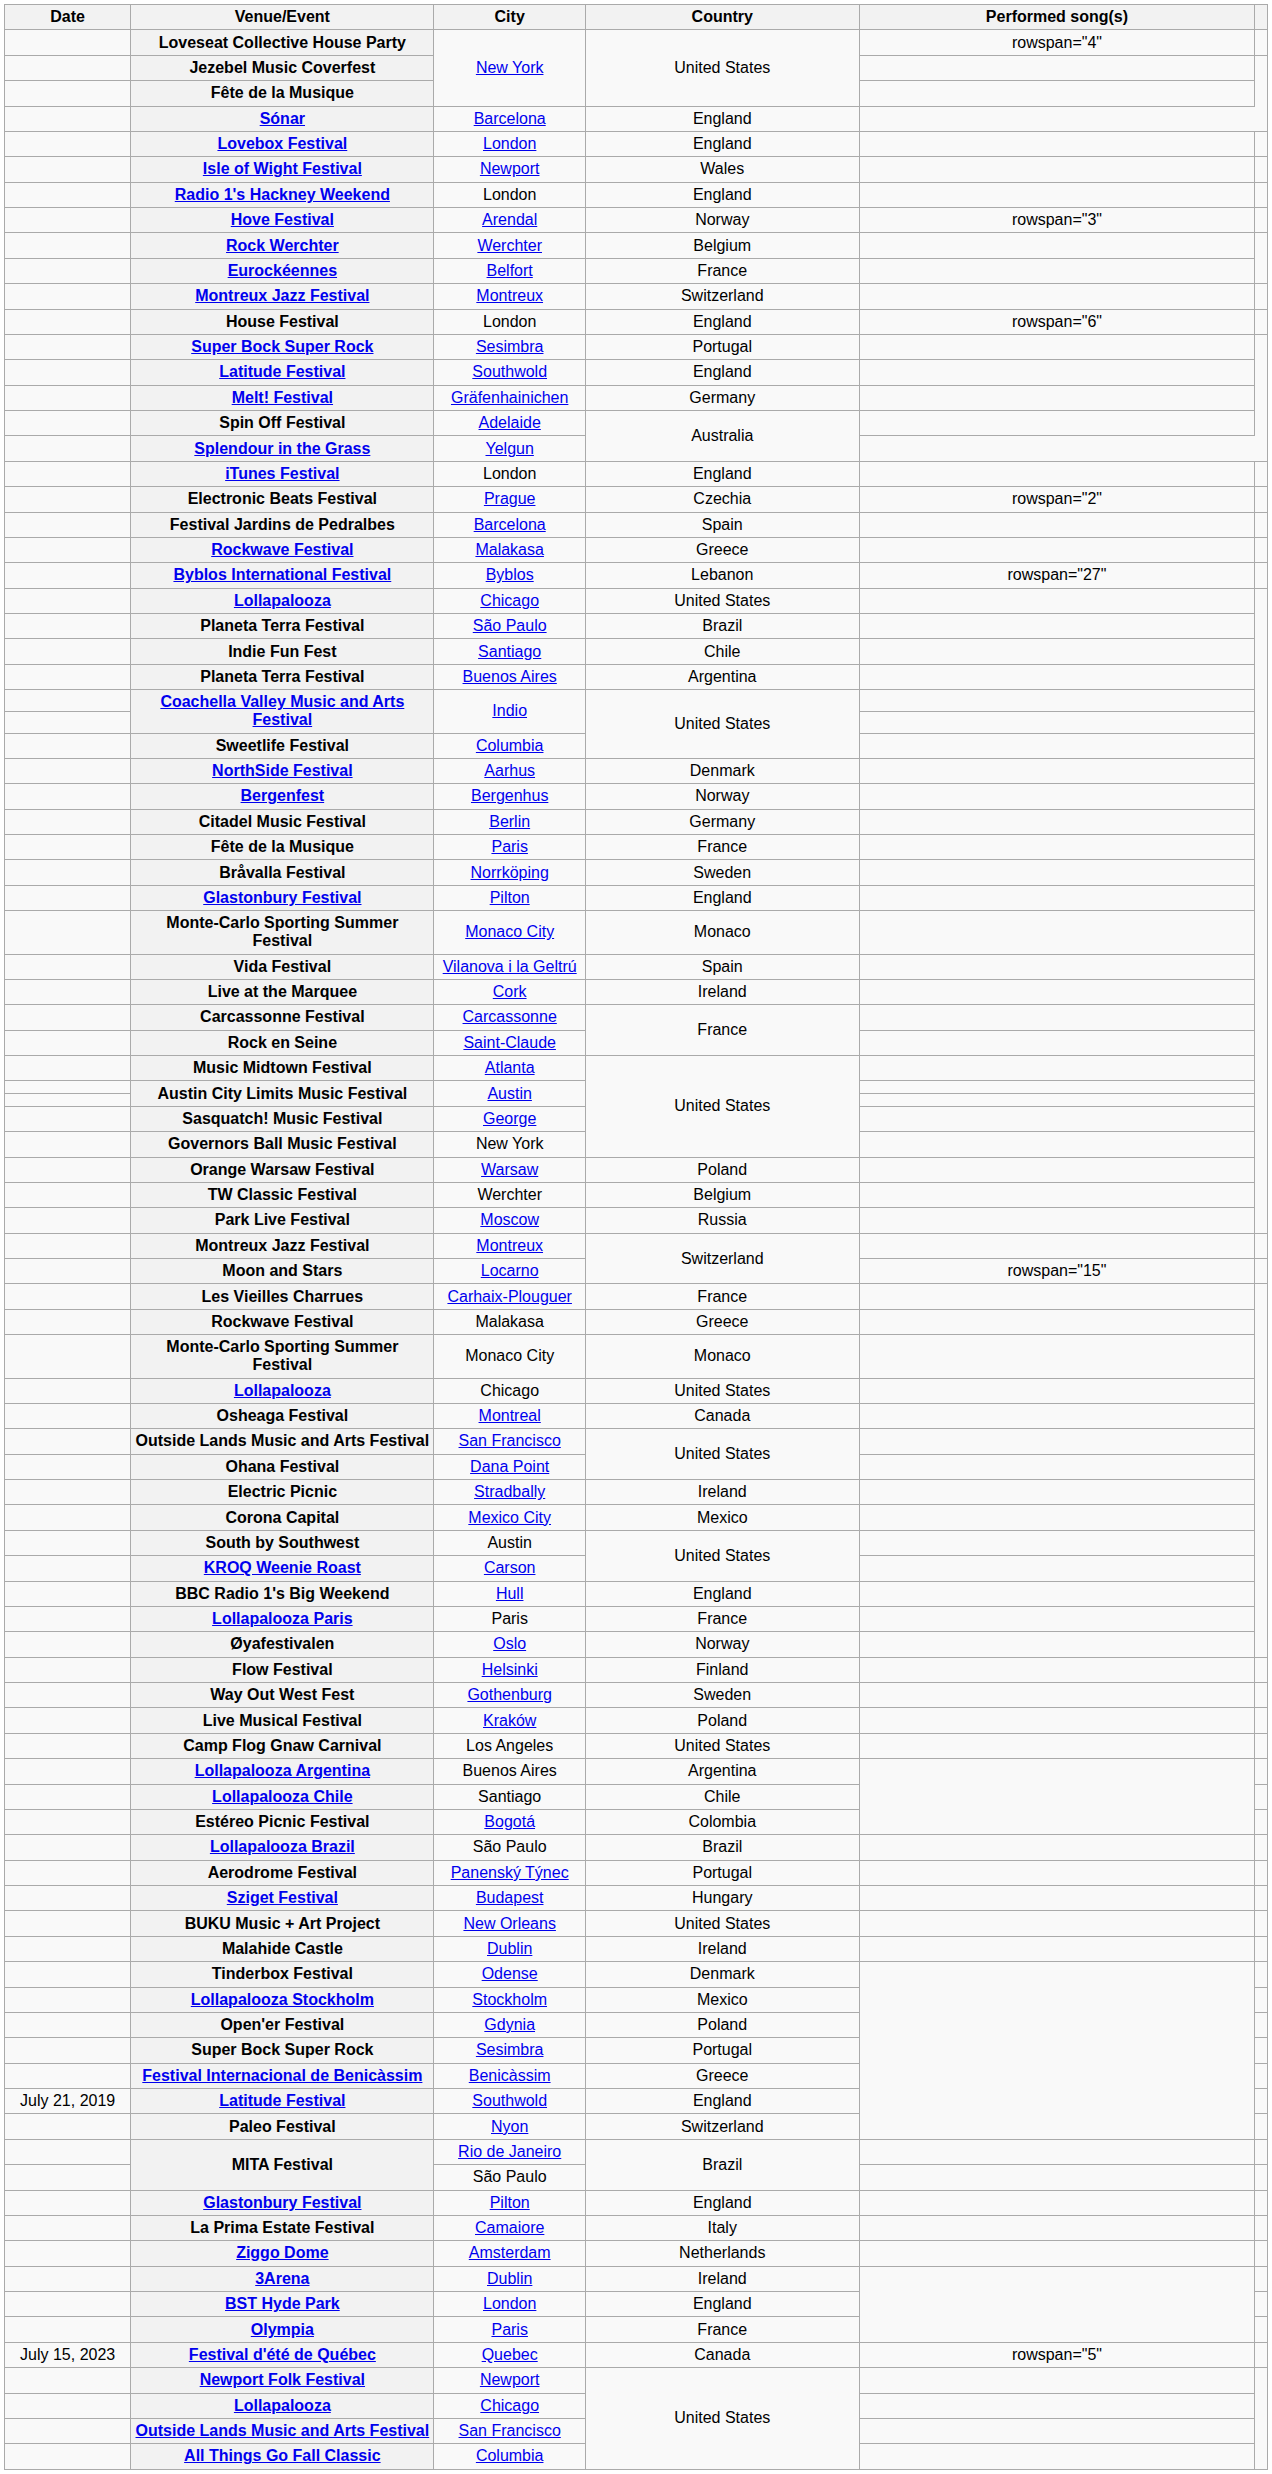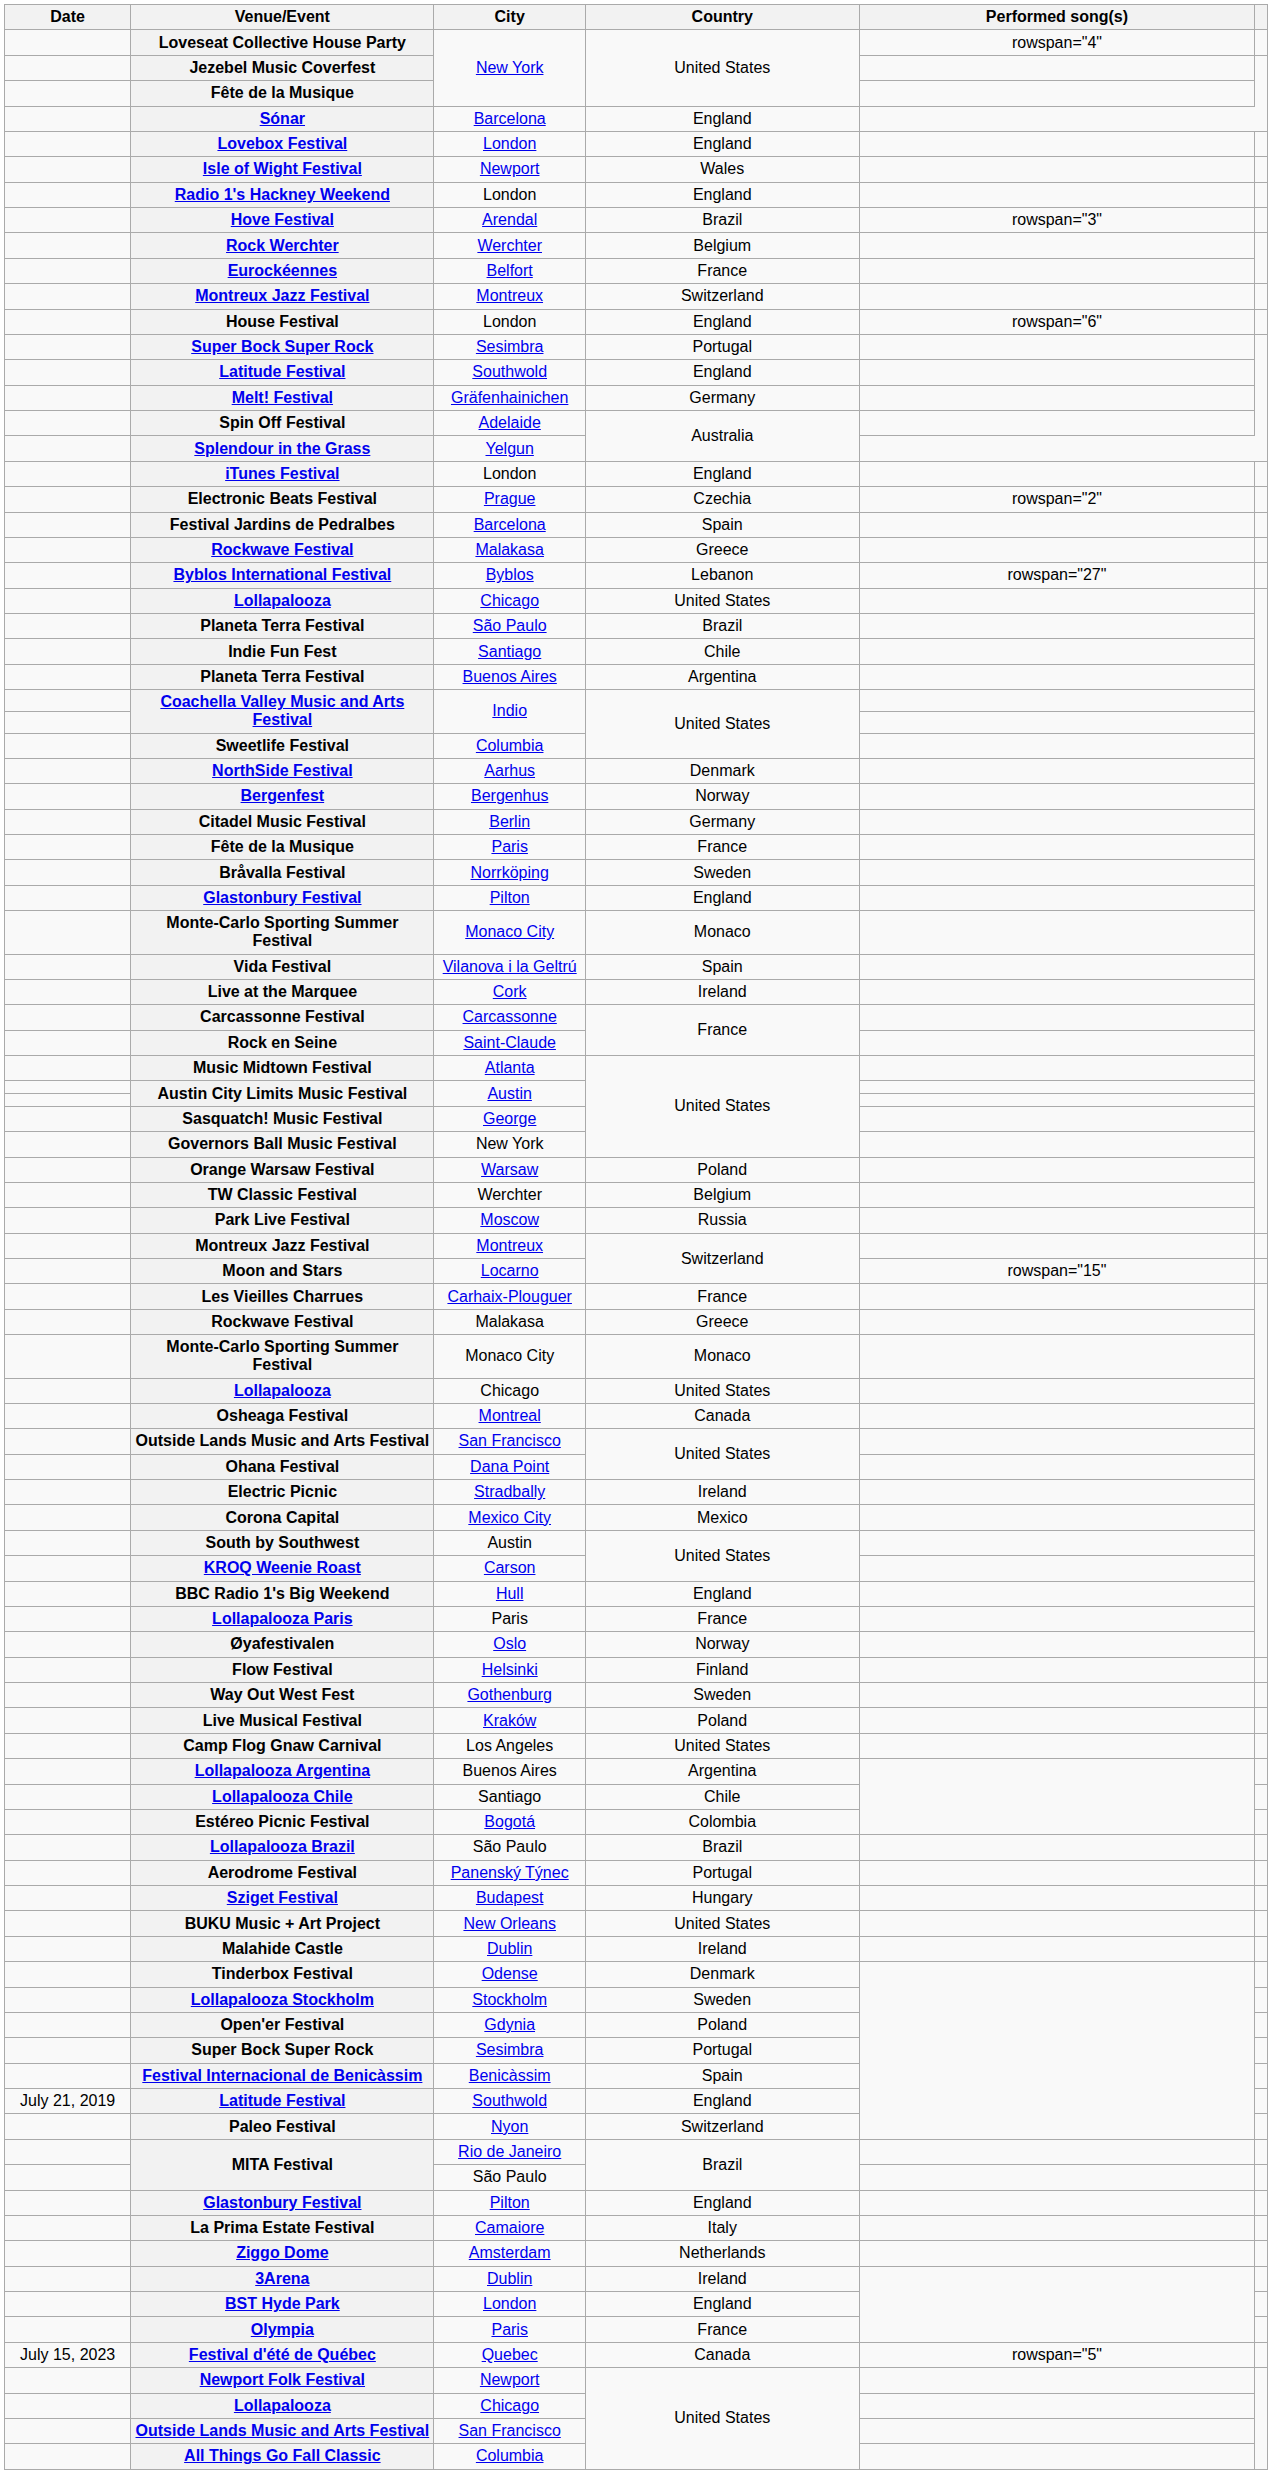Hove Festival | Country: Norway -> Brazil
Lollapalooza Stockholm | Country: Mexico -> Sweden
Festival Internacional de Benicàssim | Country: Greece -> Spain
